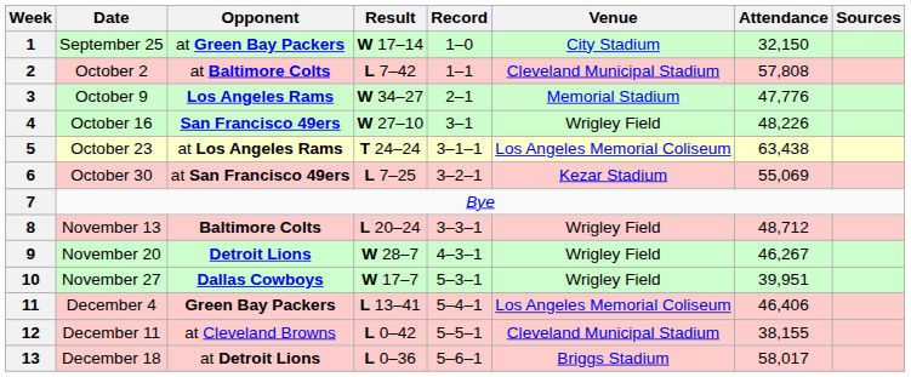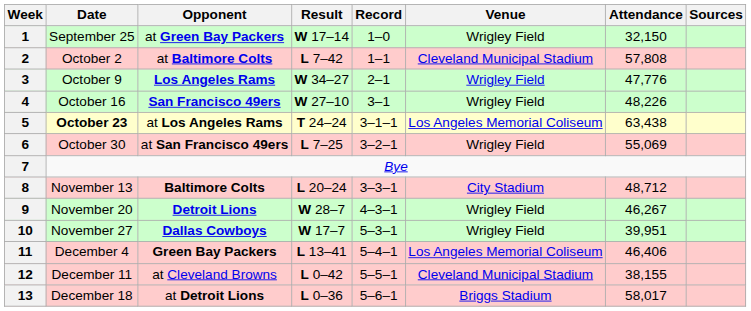1 | Venue: City Stadium -> Wrigley Field
3 | Venue: Memorial Stadium -> Wrigley Field
5 | Date: normal -> bold
6 | Venue: Kezar Stadium -> Wrigley Field
8 | Venue: Wrigley Field -> City Stadium
